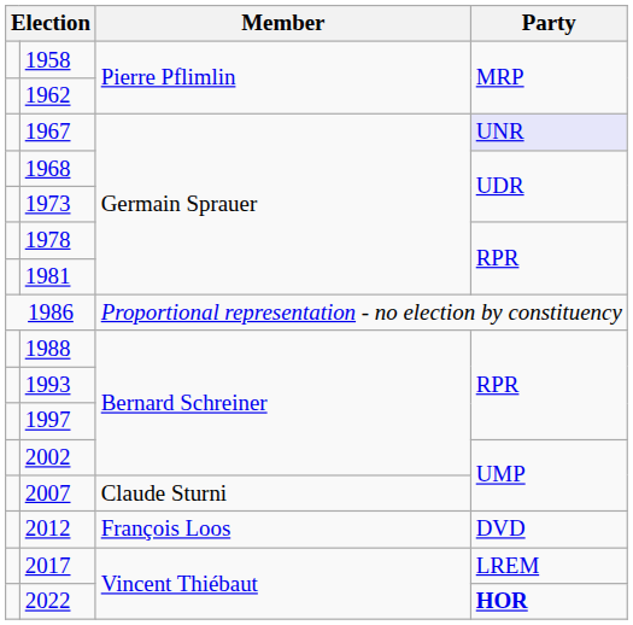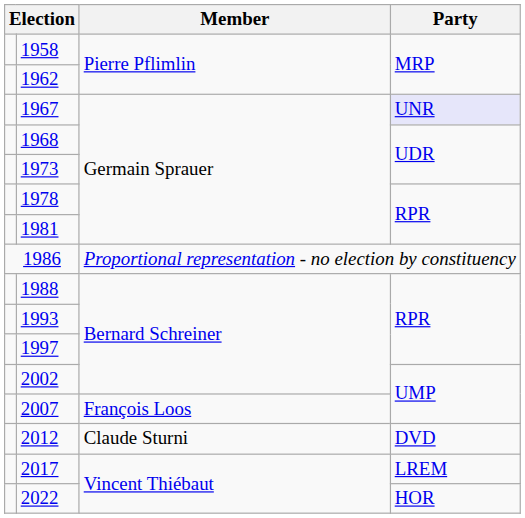2007 | Member: Claude Sturni -> François Loos
2012 | Member: François Loos -> Claude Sturni
2022 | Party: bold -> normal
